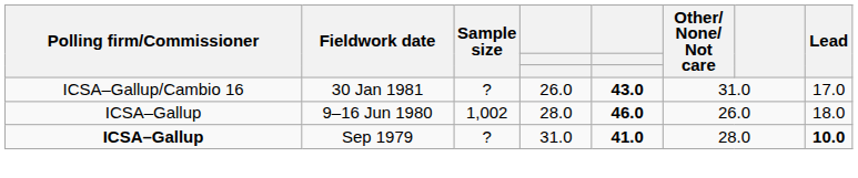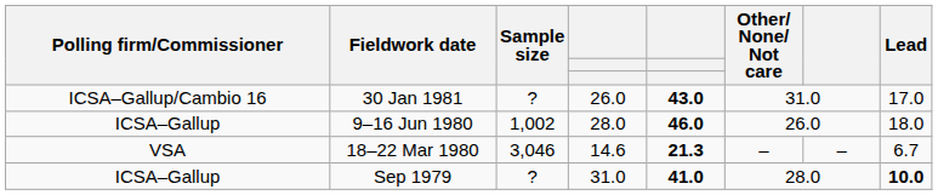+ row: VSA | 18–22 Mar 1980 | 3,046 | 14.6 | 21.3 | – | – | 6.7
Sep 1979 | Polling firm/Commissioner: bold -> normal
